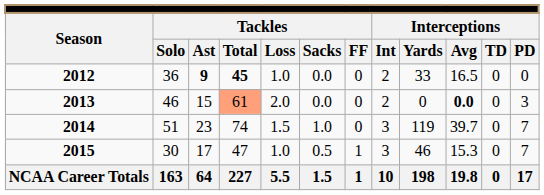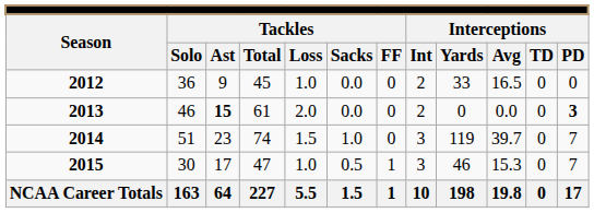2012 | column 3: bold -> normal
2012 | column 4: bold -> normal
2013 | column 3: normal -> bold
2013 | column 4: lightsalmon background -> no background
2013 | column 10: bold -> normal
2013 | column 12: normal -> bold
